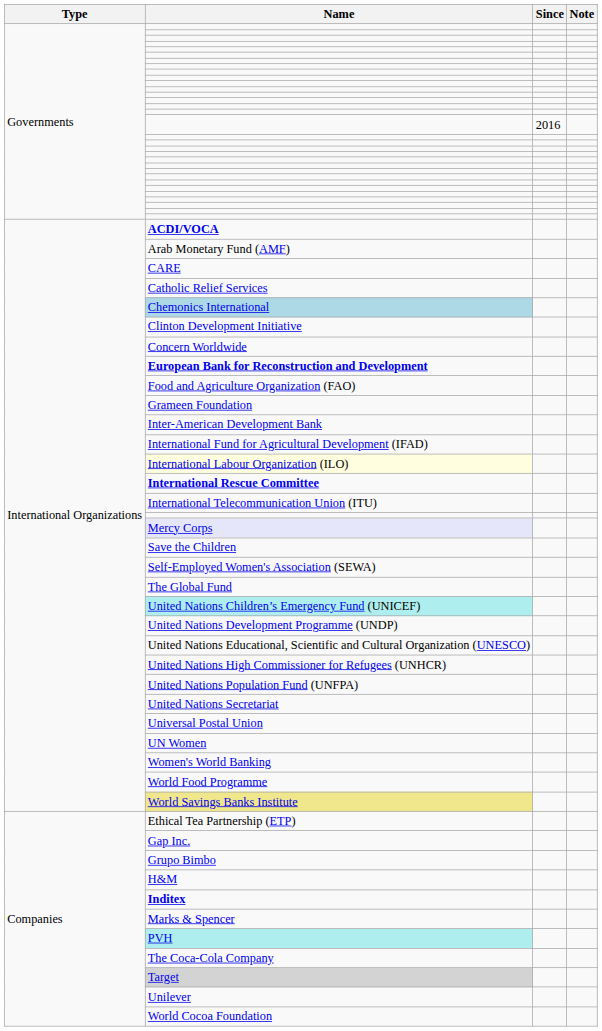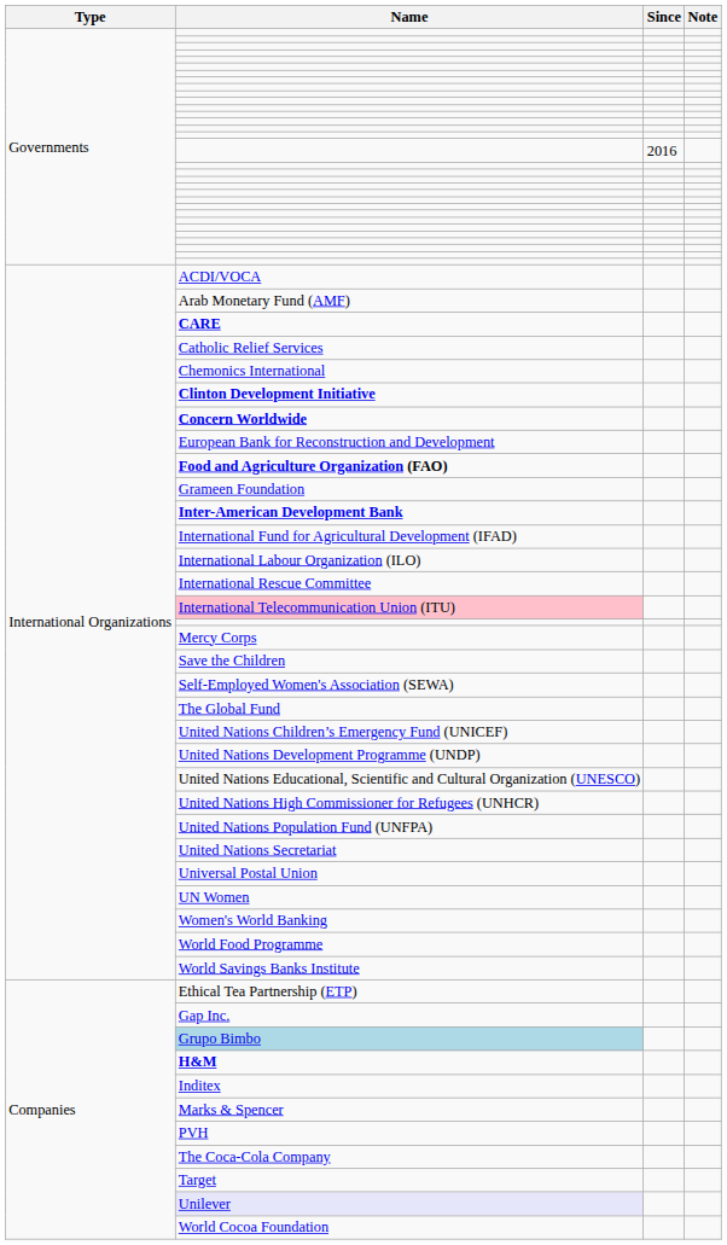ACDI/VOCA | Name: bold -> normal
CARE | Name: normal -> bold
Chemonics International | Name: lightblue background -> no background
Clinton Development Initiative | Name: normal -> bold
Concern Worldwide | Name: normal -> bold
European Bank for Reconstruction and Development | Name: bold -> normal
Food and Agriculture Organization (FAO) | Name: normal -> bold
Inter-American Development Bank | Name: normal -> bold
International Labour Organization (ILO) | Name: lightyellow background -> no background
International Rescue Committee | Name: bold -> normal
International Telecommunication Union (ITU) | Name: no background -> pink background
Mercy Corps | Name: lavender background -> no background
United Nations Children’s Emergency Fund (UNICEF) | Name: paleturquoise background -> no background
World Savings Banks Institute | Name: khaki background -> no background
Grupo Bimbo | Name: no background -> lightblue background
H&M | Name: normal -> bold
Inditex | Name: bold -> normal
PVH | Name: paleturquoise background -> no background
Target | Name: lightgrey background -> no background
Unilever | Name: no background -> lavender background
